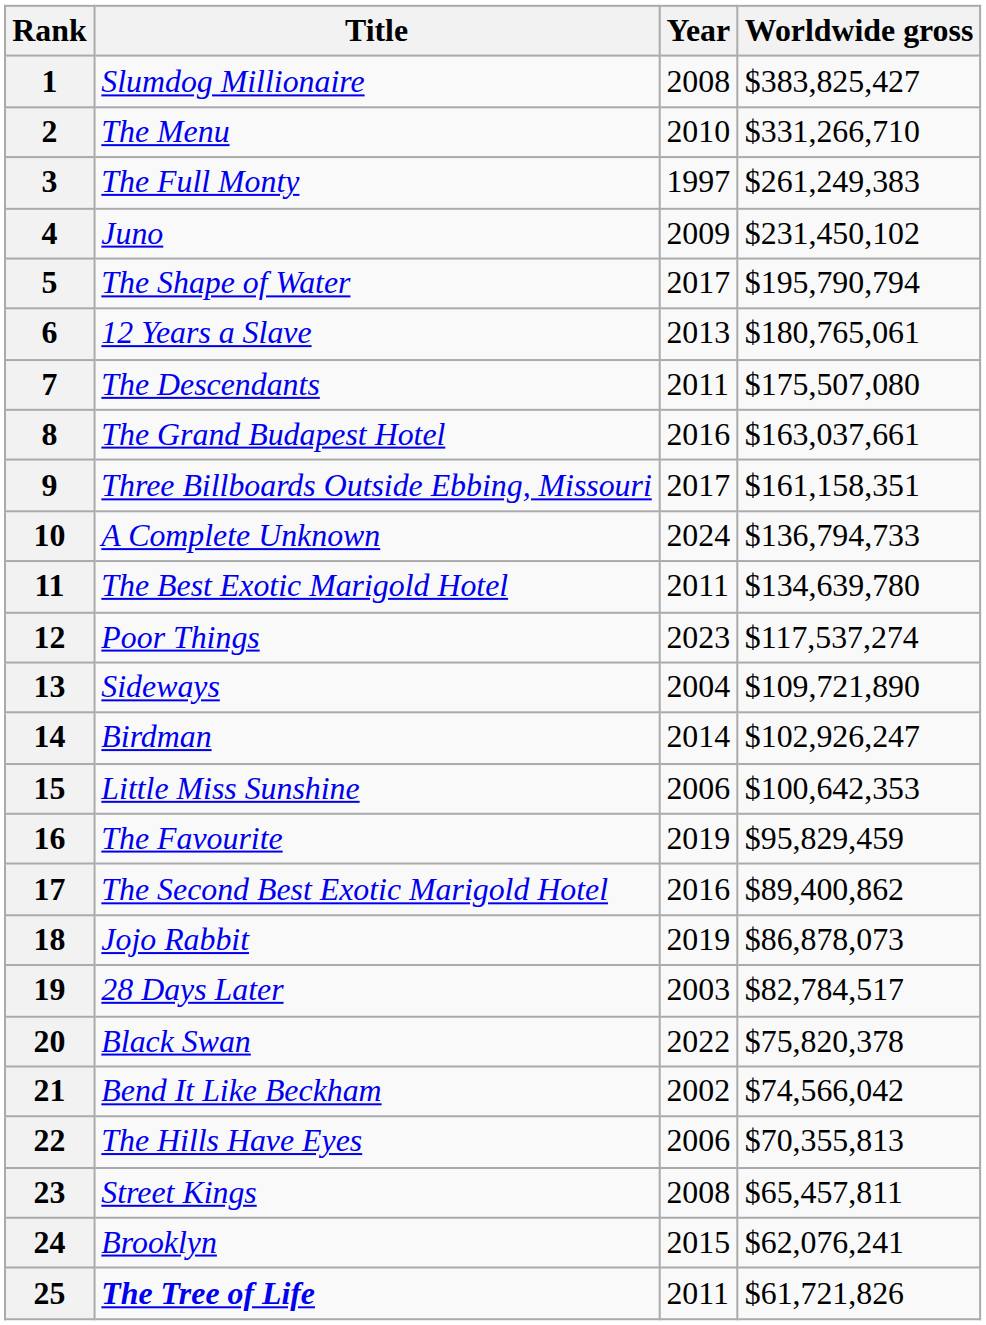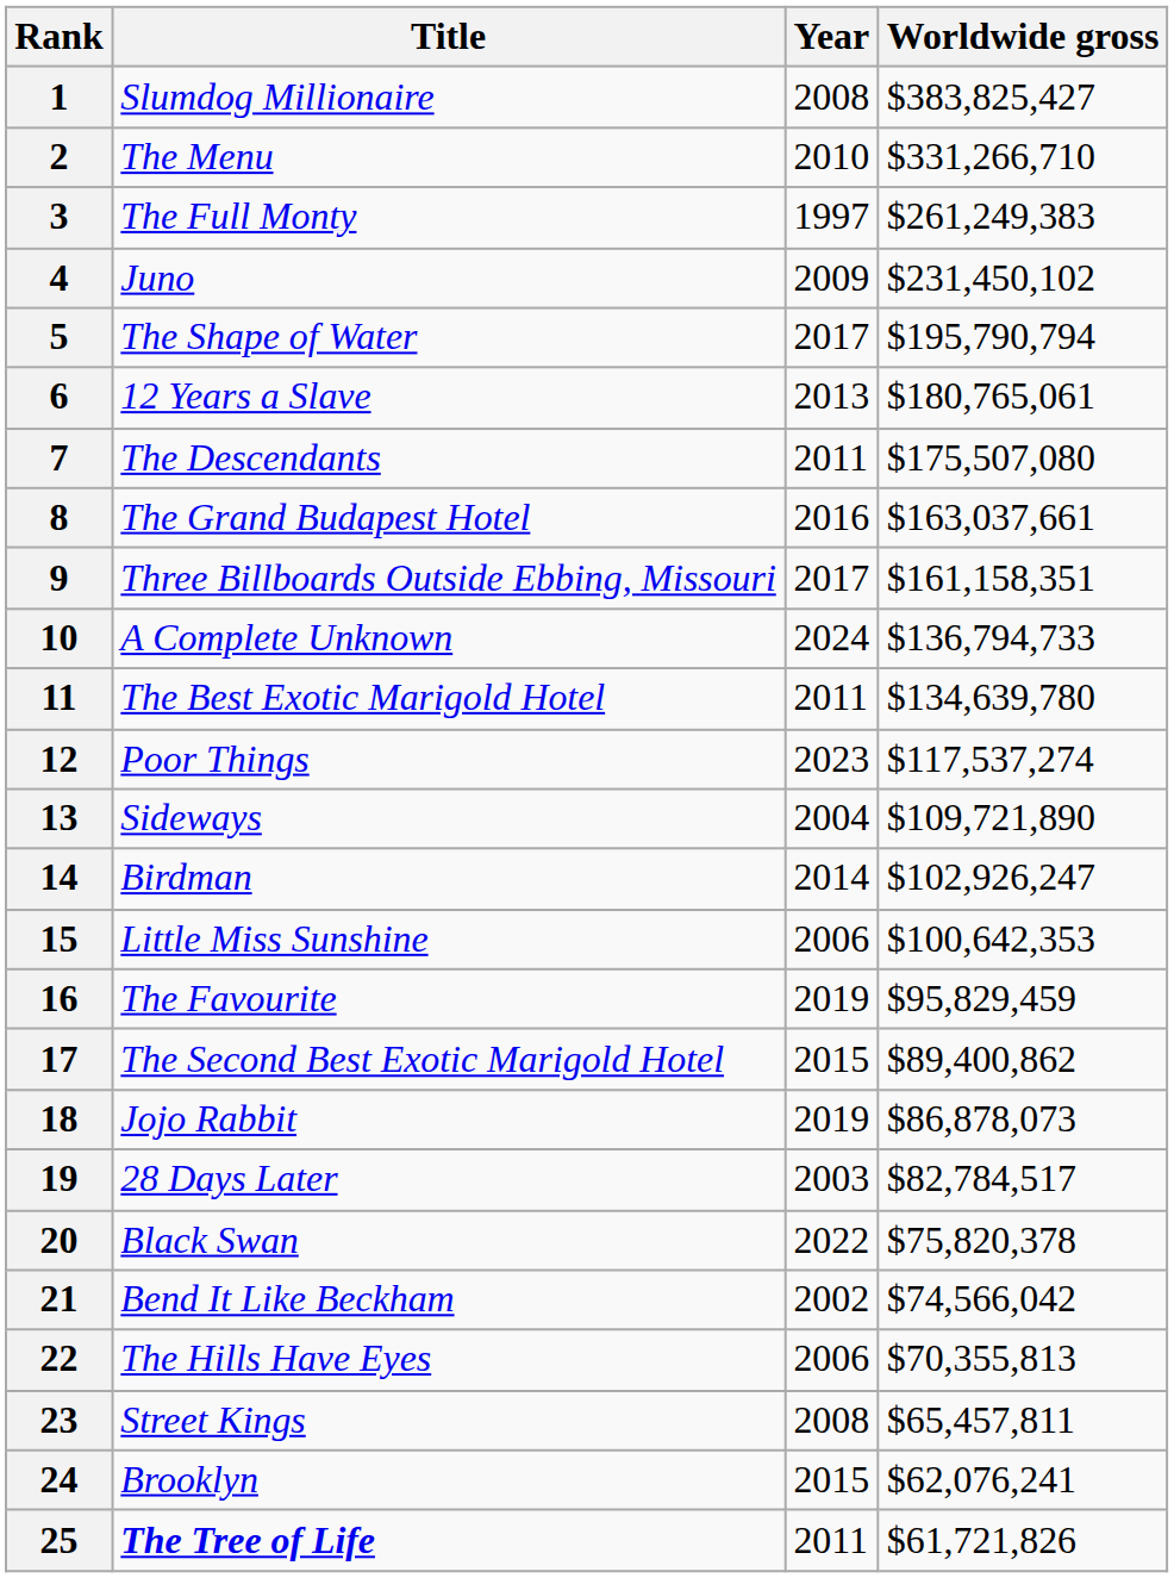17 | Year: 2016 -> 2015
